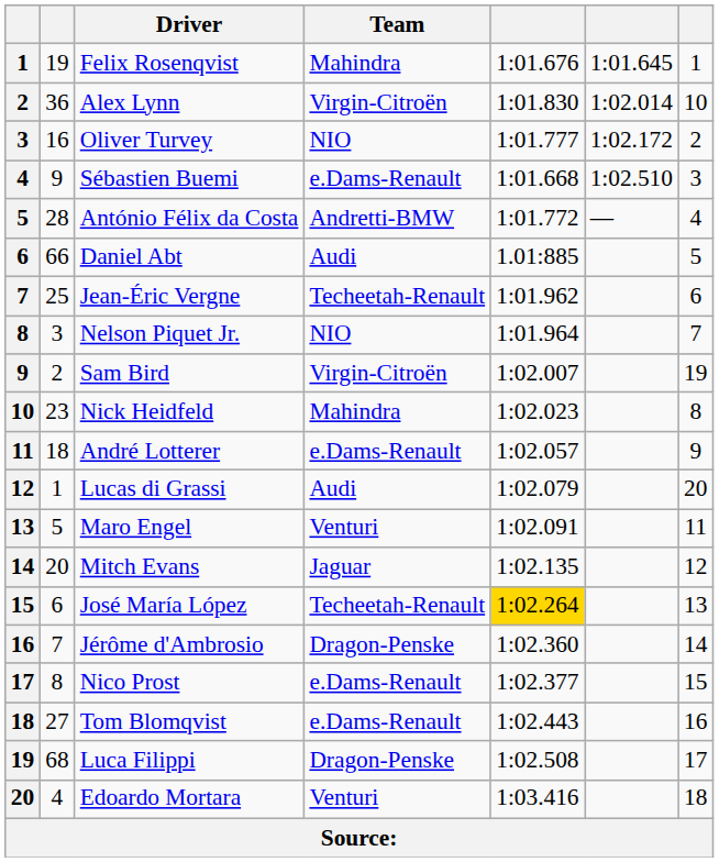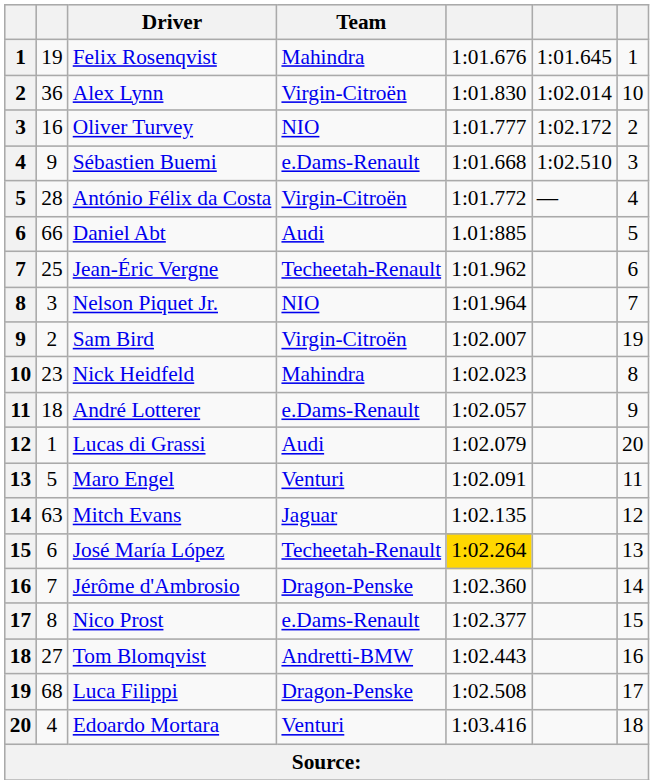António Félix da Costa | Team: Andretti-BMW -> Virgin-Citroën
Mitch Evans | column 2: 20 -> 63
Tom Blomqvist | Team: e.Dams-Renault -> Andretti-BMW
